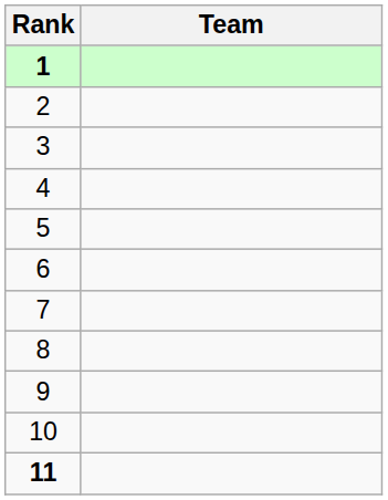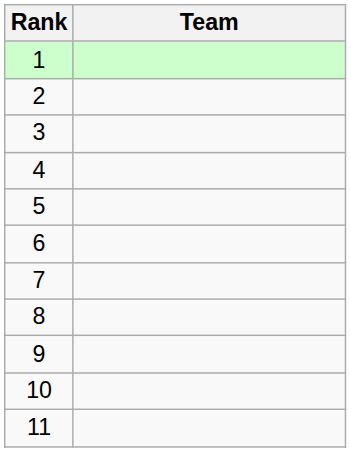1 | Rank: bold -> normal
11 | Rank: bold -> normal
